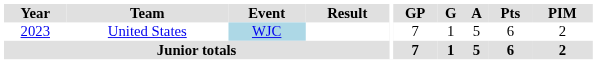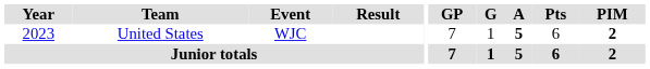United States | Event: lightblue background -> no background
United States | A: normal -> bold
United States | PIM: normal -> bold
